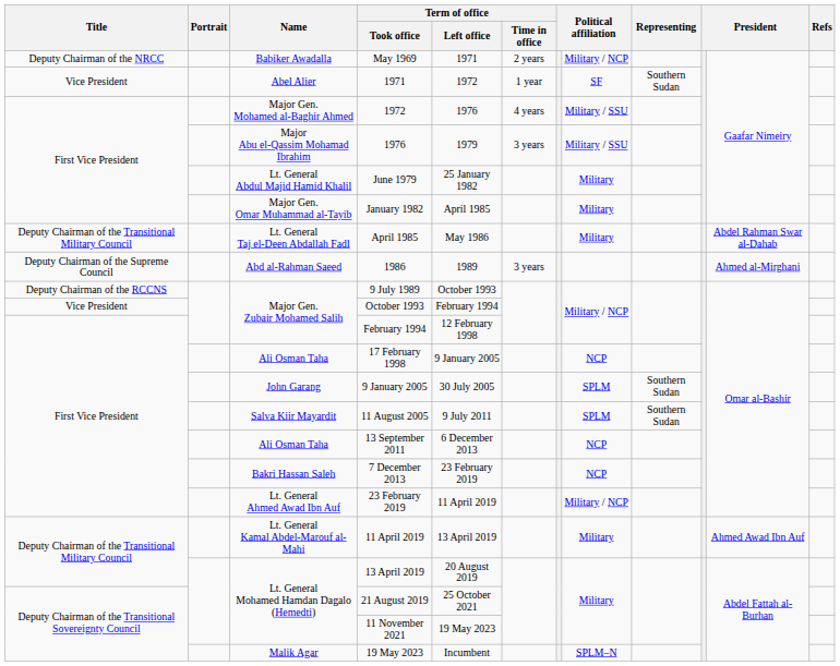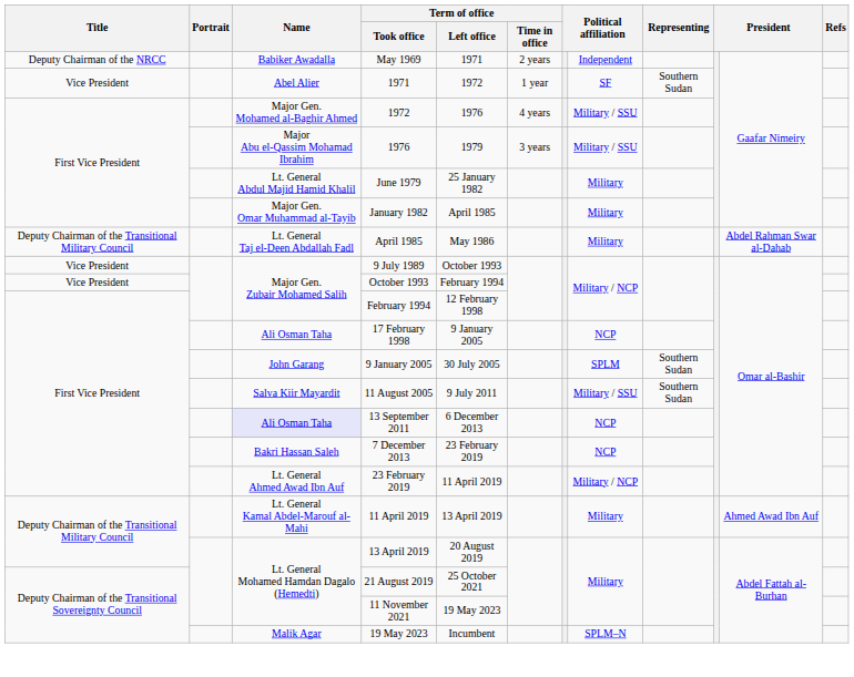May 1969 | column 8: Military / NCP -> Independent
- row: Deputy Chairman of the Supreme Council | Abd al-Rahman Saeed | 1986 | 1989 | 3 years | Ahmed al-Mirghani
9 July 1989 | Title: Deputy Chairman of the RCCNS -> Vice President
11 August 2005 | column 8: SPLM -> Military / SSU
13 September 2011 | Name: no background -> lavender background
